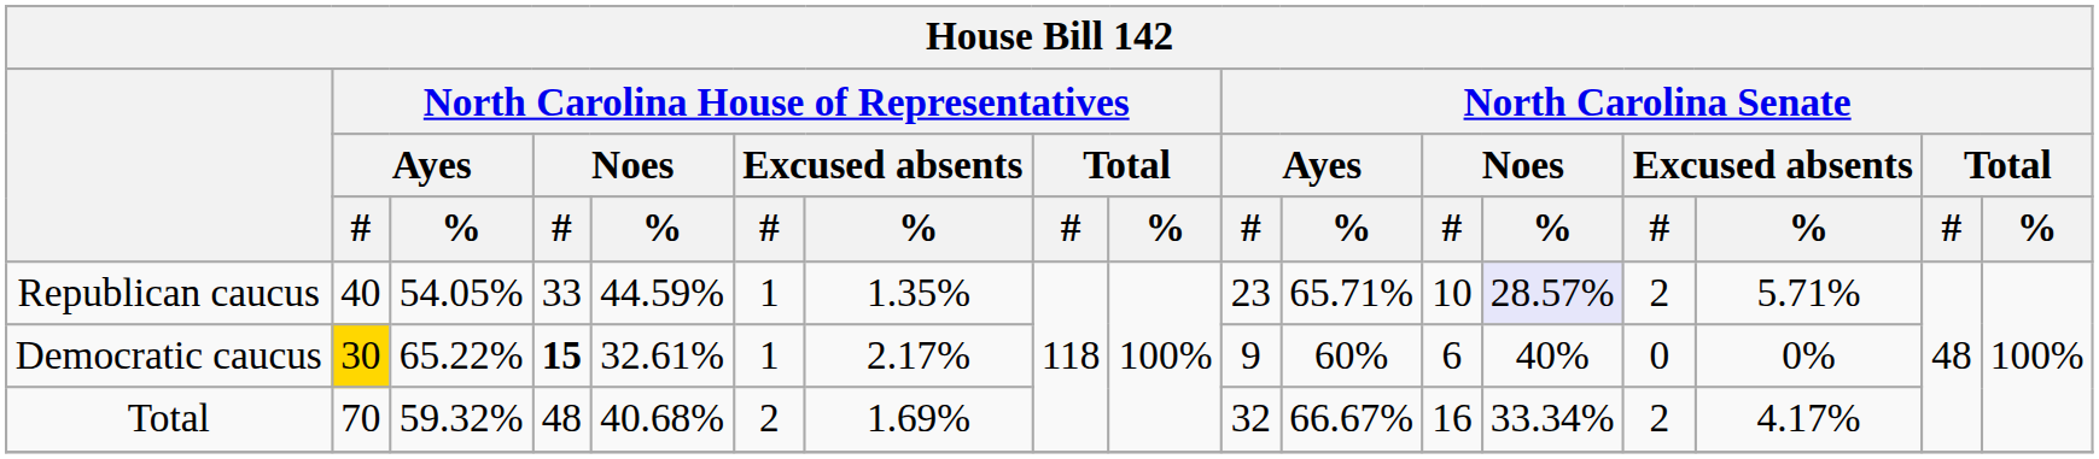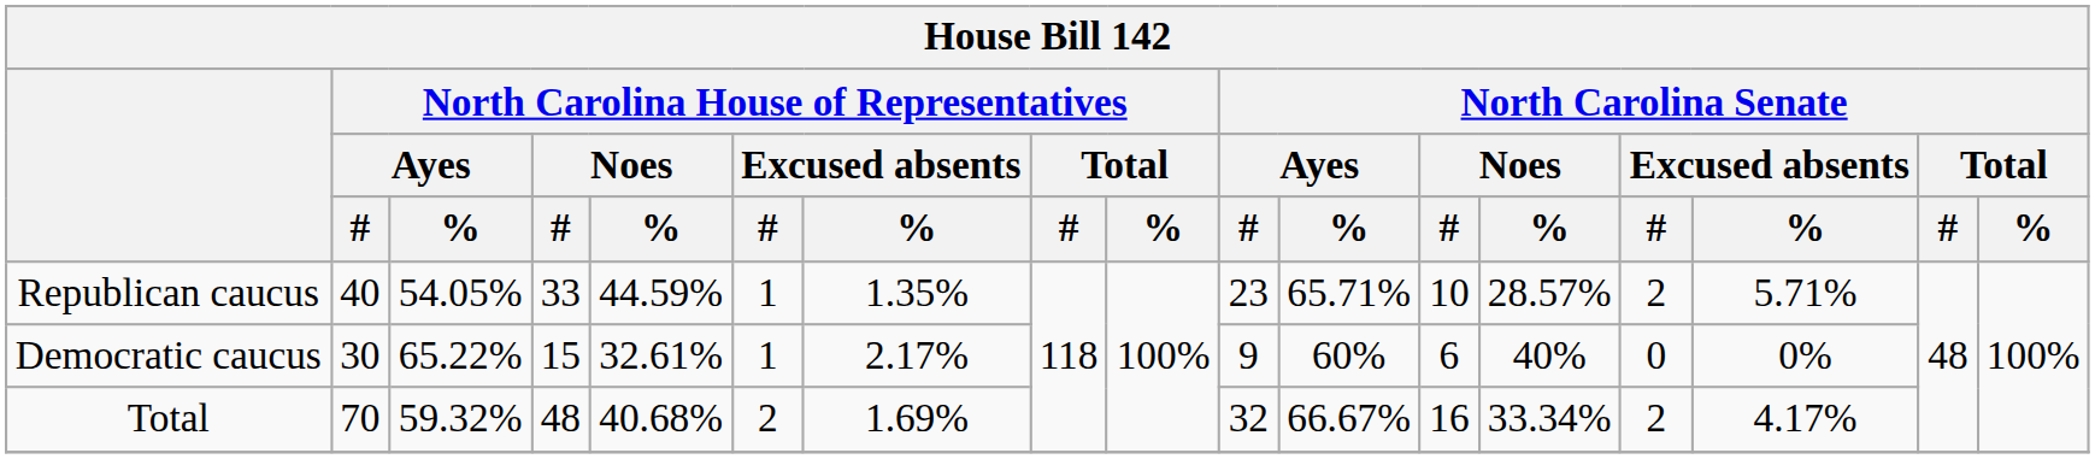Republican caucus | North Carolina Senate / Noes / %: lavender background -> no background
Democratic caucus | North Carolina House of Representatives / Ayes / #: gold background -> no background
Democratic caucus | North Carolina House of Representatives / Noes / #: bold -> normal
